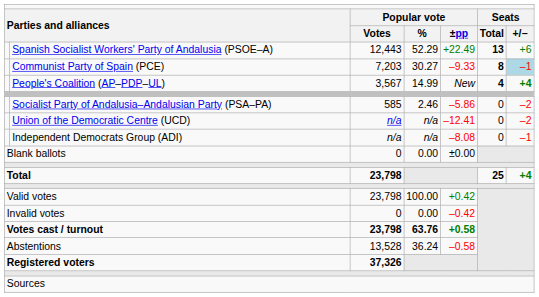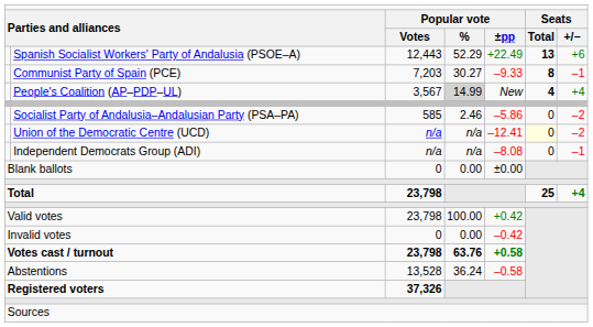Communist Party of Spain (PCE) | column 7: lightblue background -> no background
People's Coalition (AP–PDP–UL) | column 4: no background -> lightgrey background
People's Coalition (AP–PDP–UL) | column 7: bold -> normal
Union of the Democratic Centre (UCD) | column 6: no background -> lightyellow background
